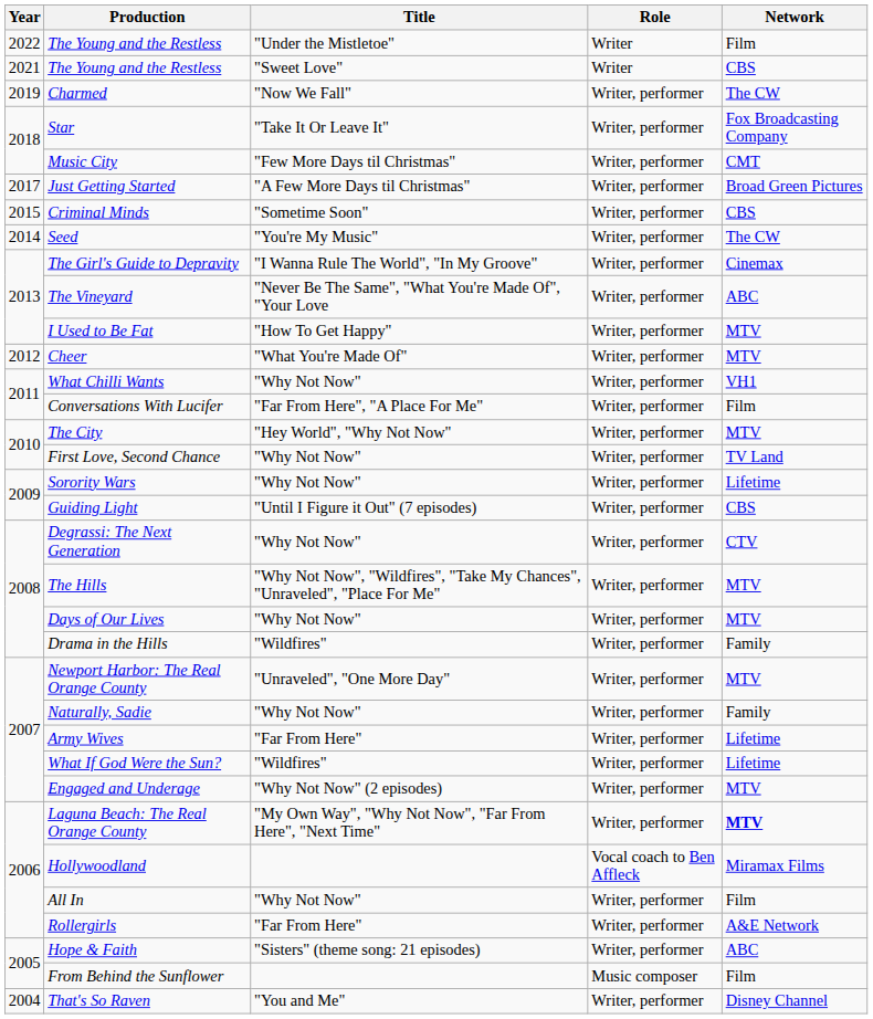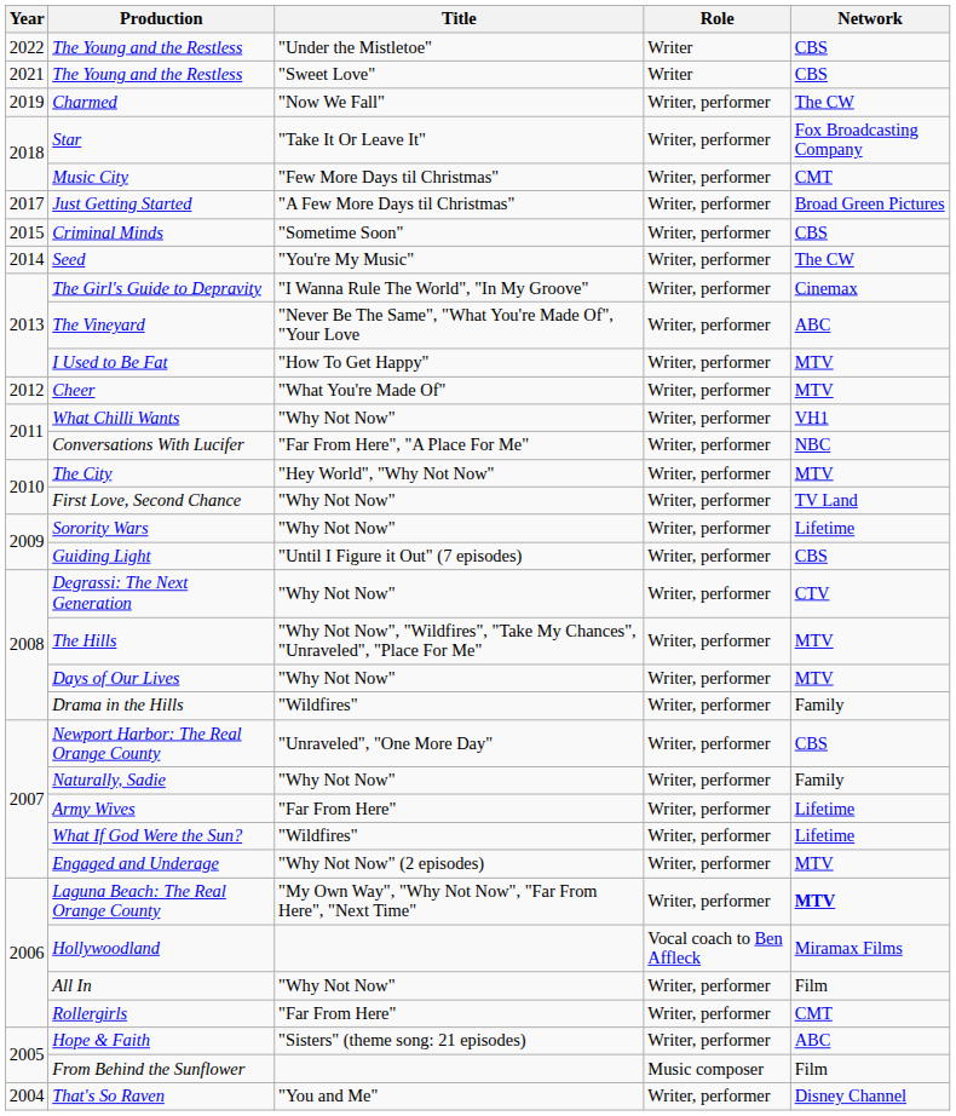The Young and the Restless / "Under the Mistletoe" | Network: Film -> CBS
Conversations With Lucifer | Network: Film -> NBC
Newport Harbor: The Real Orange County | Network: MTV -> CBS
Rollergirls | Network: A&E Network -> CMT
